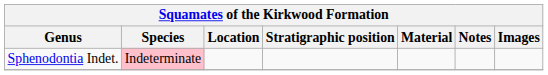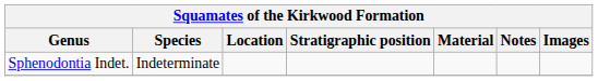Sphenodontia Indet. | Species: pink background -> no background
